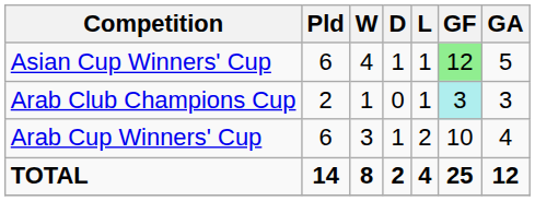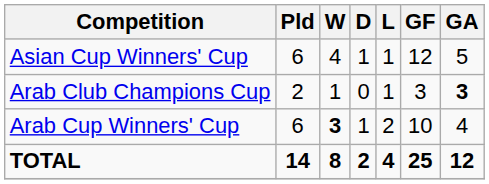Asian Cup Winners' Cup | GF: lightgreen background -> no background
Arab Club Champions Cup | GF: paleturquoise background -> no background
Arab Club Champions Cup | GA: normal -> bold
Arab Cup Winners' Cup | W: normal -> bold
